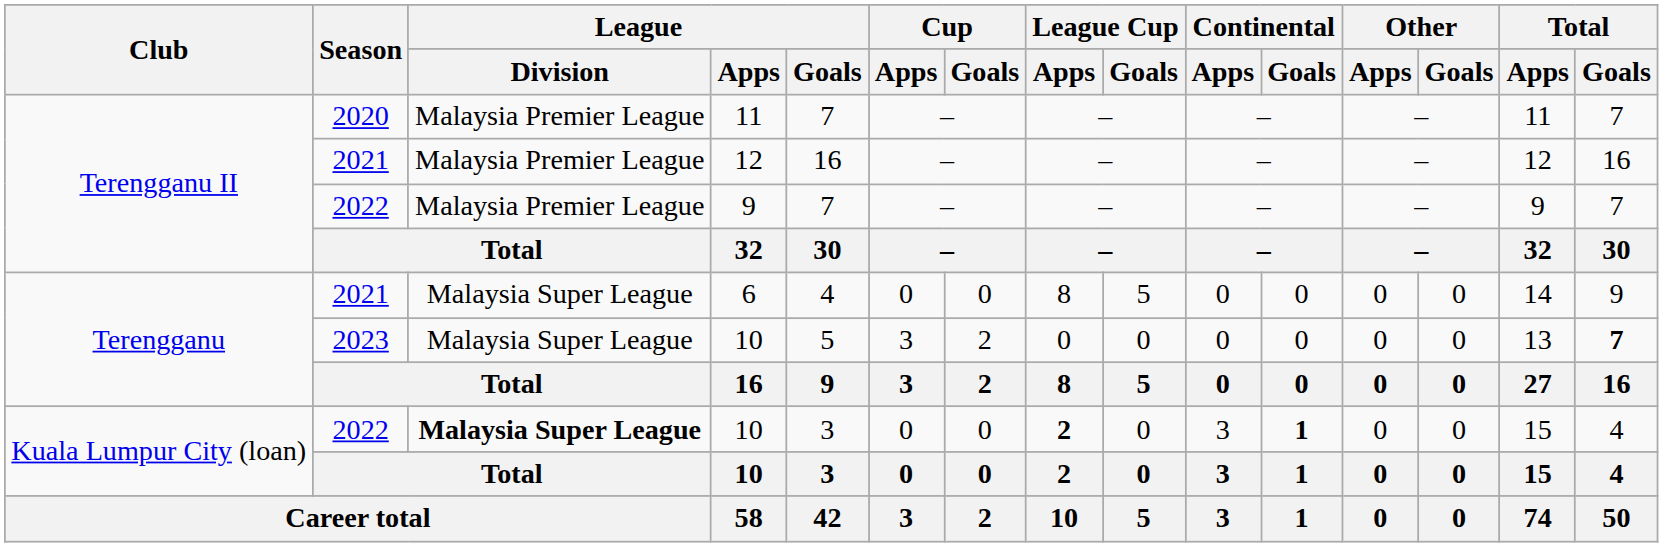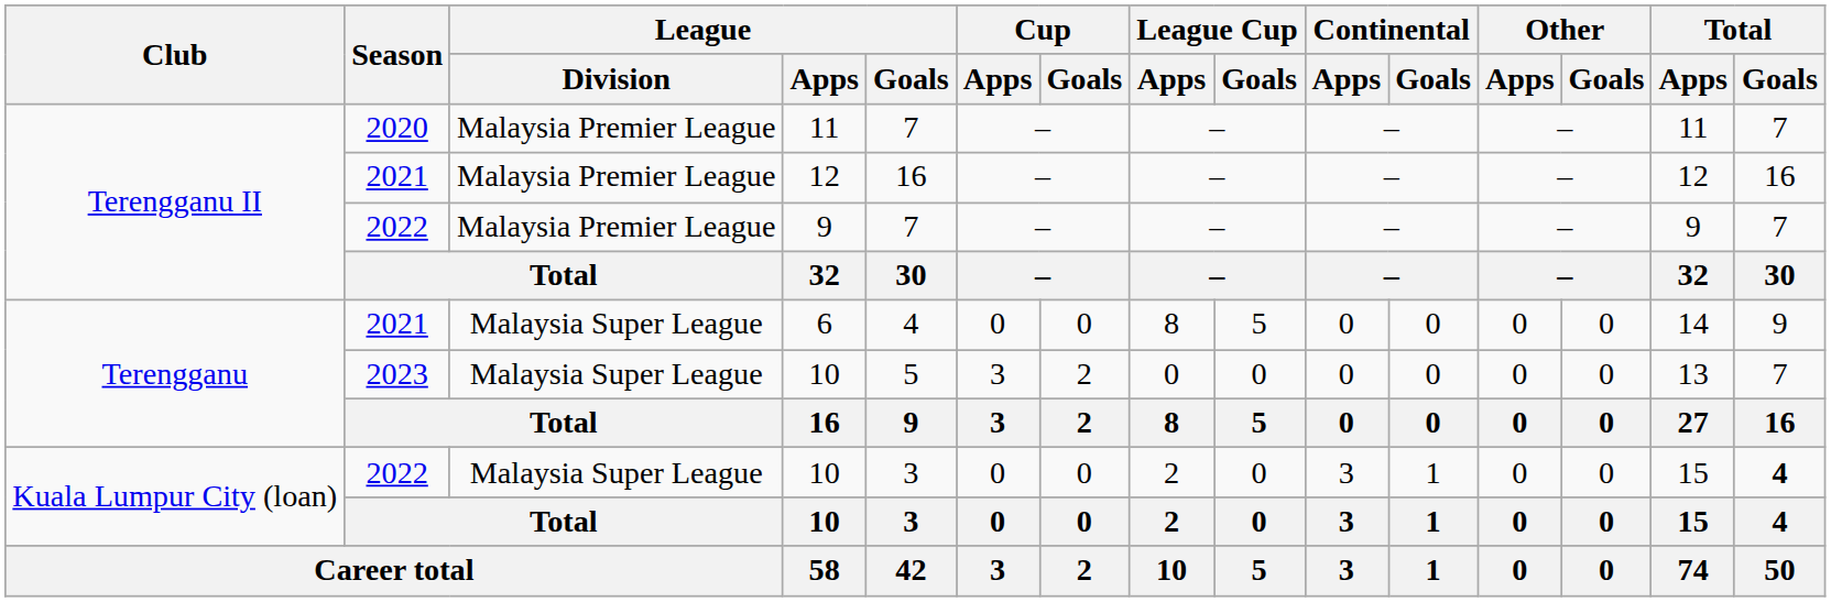2023 / 10 | Total / Goals: bold -> normal
2022 / 10 | League / Division: bold -> normal
2022 / 10 | League Cup / Apps: bold -> normal
2022 / 10 | Continental / Goals: bold -> normal
2022 / 10 | Total / Goals: normal -> bold
